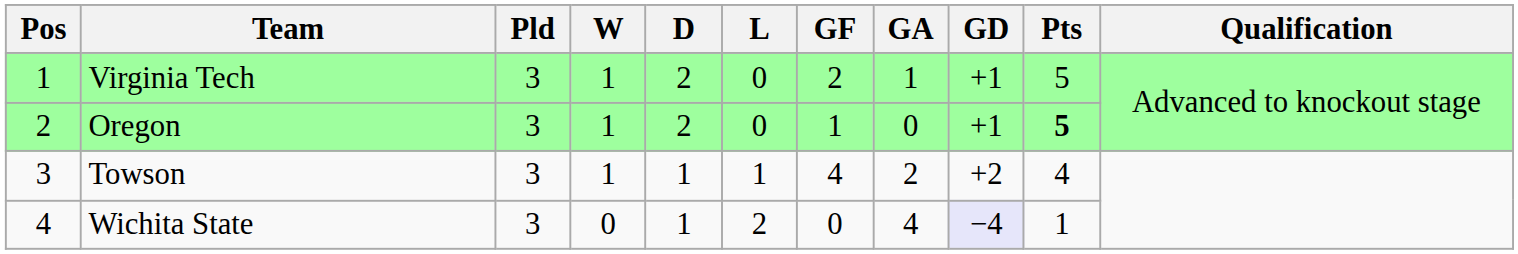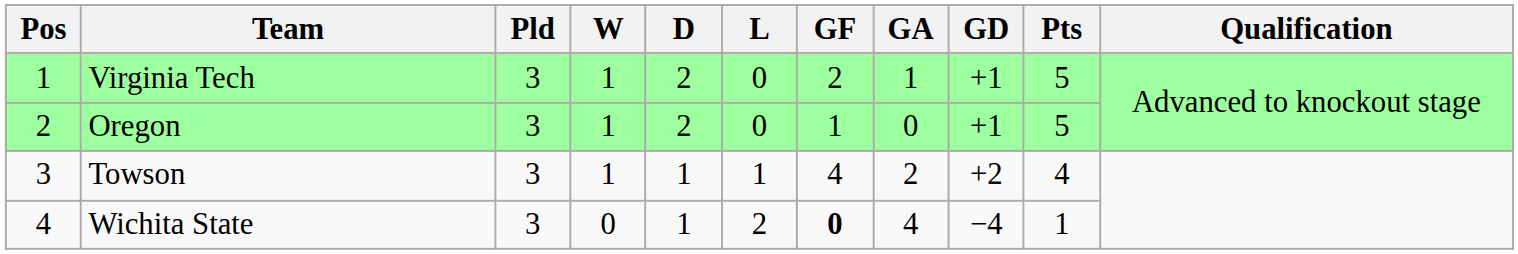Oregon | Pts: bold -> normal
Wichita State | GF: normal -> bold
Wichita State | GD: lavender background -> no background
